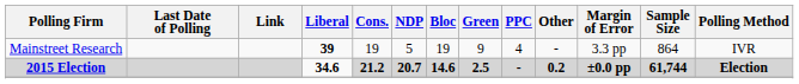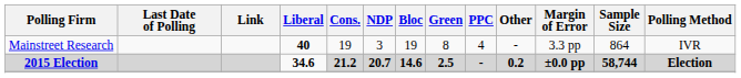Mainstreet Research | Liberal: 39 -> 40
Mainstreet Research | NDP: 5 -> 3
Mainstreet Research | Green: 9 -> 8
2015 Election | Sample Size: 61,744 -> 58,744
